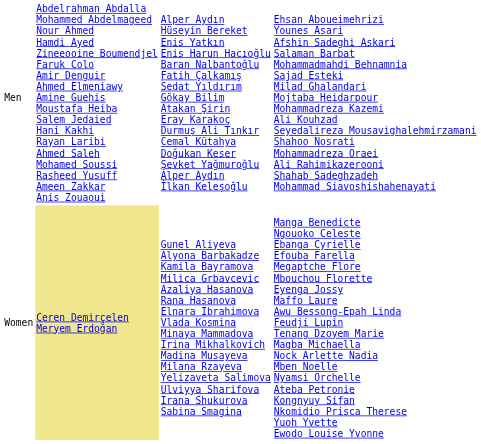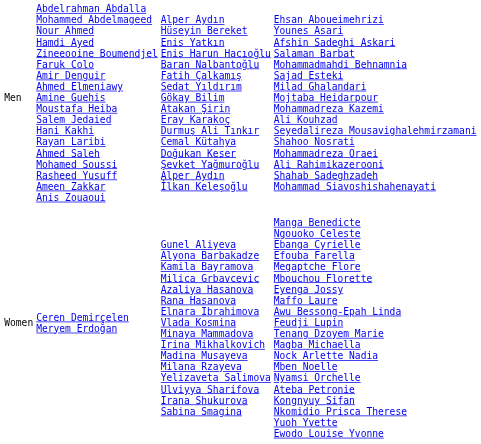Women | column 2: khaki background -> no background
